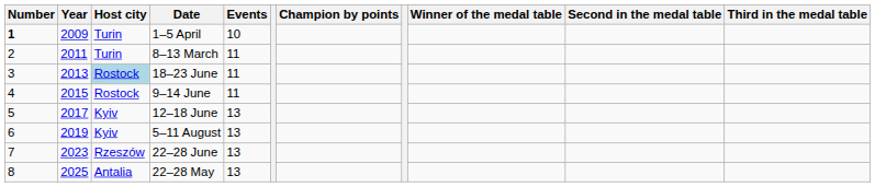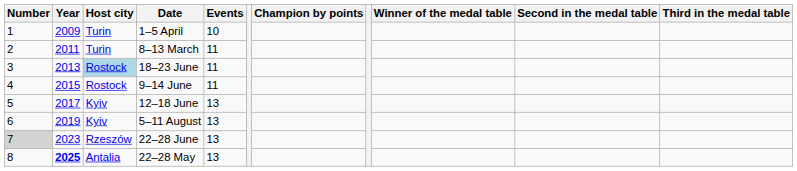1–5 April | Number: bold -> normal
22–28 June | Number: no background -> lightgrey background
22–28 May | Year: normal -> bold
